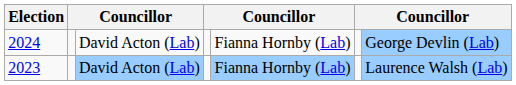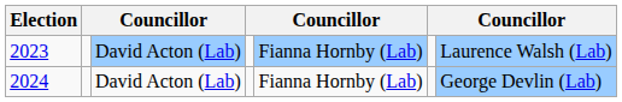rows swapped: 2023 <-> 2024
